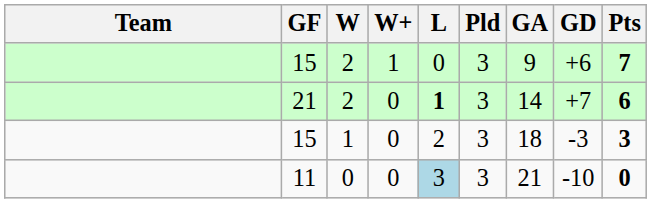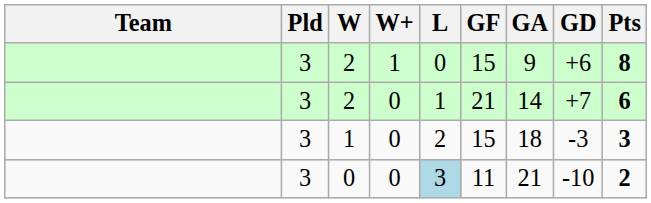columns swapped: Pld <-> GF
row 2 | Pts: 7 -> 8
row 3 | L: bold -> normal
row 5 | Pts: 0 -> 2
